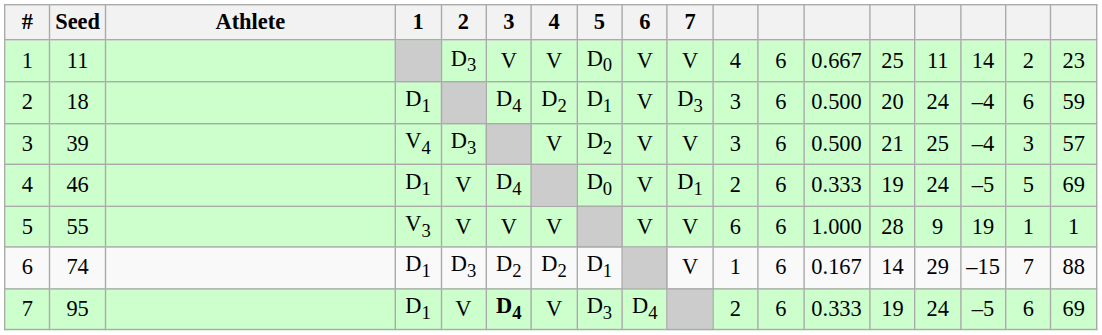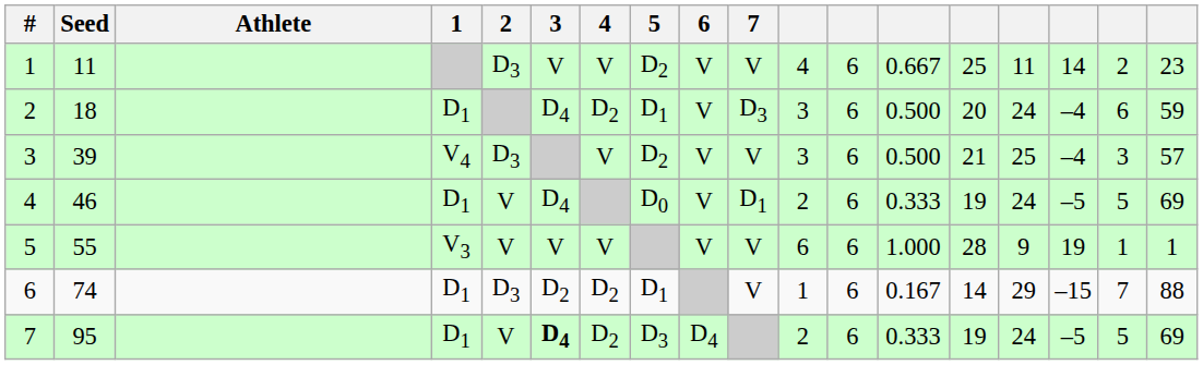row 2 | 5: D0 -> D2
row 8 | 4: V -> D2
row 8 | column 17: 6 -> 5
